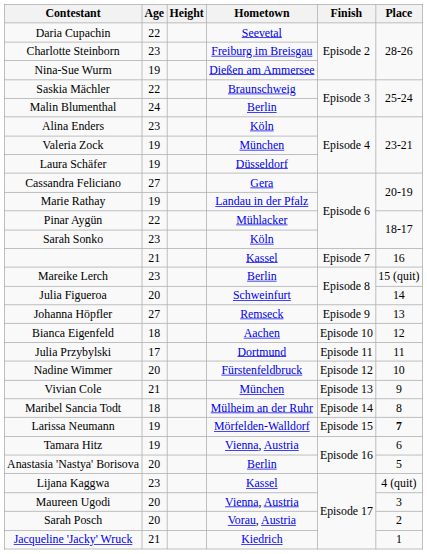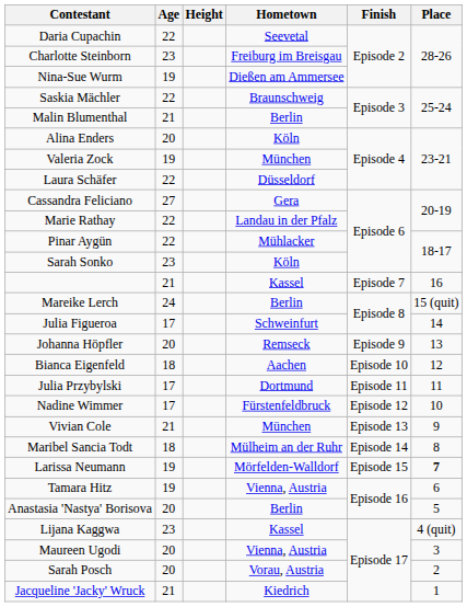Malin Blumenthal | Age: 24 -> 21
Alina Enders | Age: 23 -> 20
Laura Schäfer | Age: 19 -> 22
Marie Rathay | Age: 19 -> 22
Mareike Lerch | Age: 23 -> 24
Julia Figueroa | Age: 20 -> 17
Johanna Höpfler | Age: 27 -> 20
Nadine Wimmer | Age: 20 -> 17
